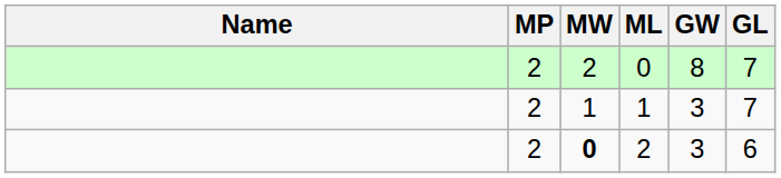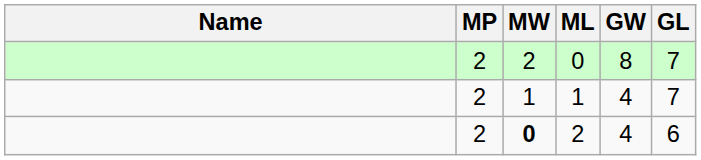row 3 | GW: 3 -> 4
row 4 | GW: 3 -> 4
